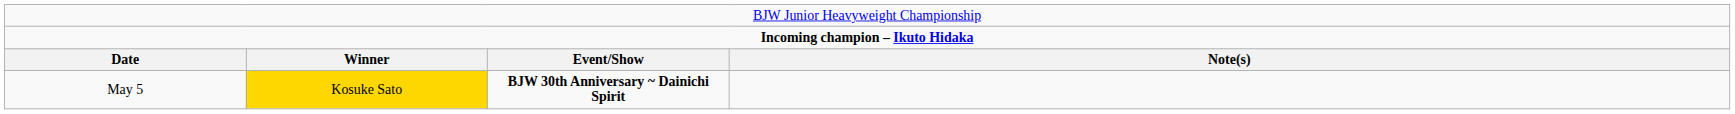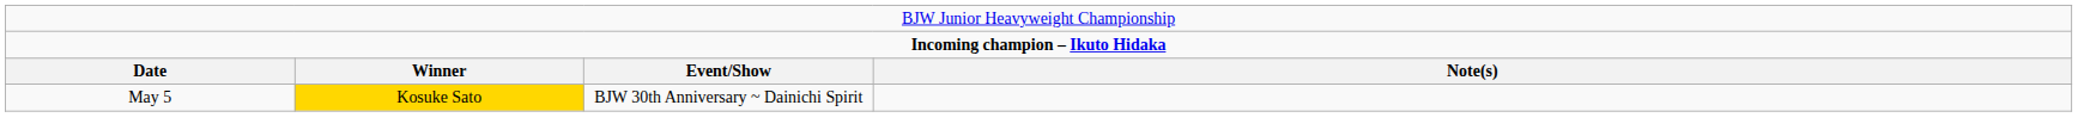May 5 | column 3: bold -> normal
